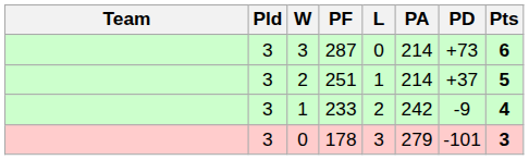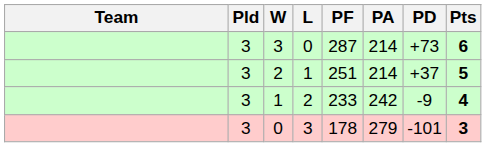columns swapped: L <-> PF
